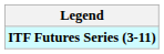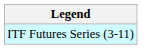row 2 | column 1: bold -> normal
